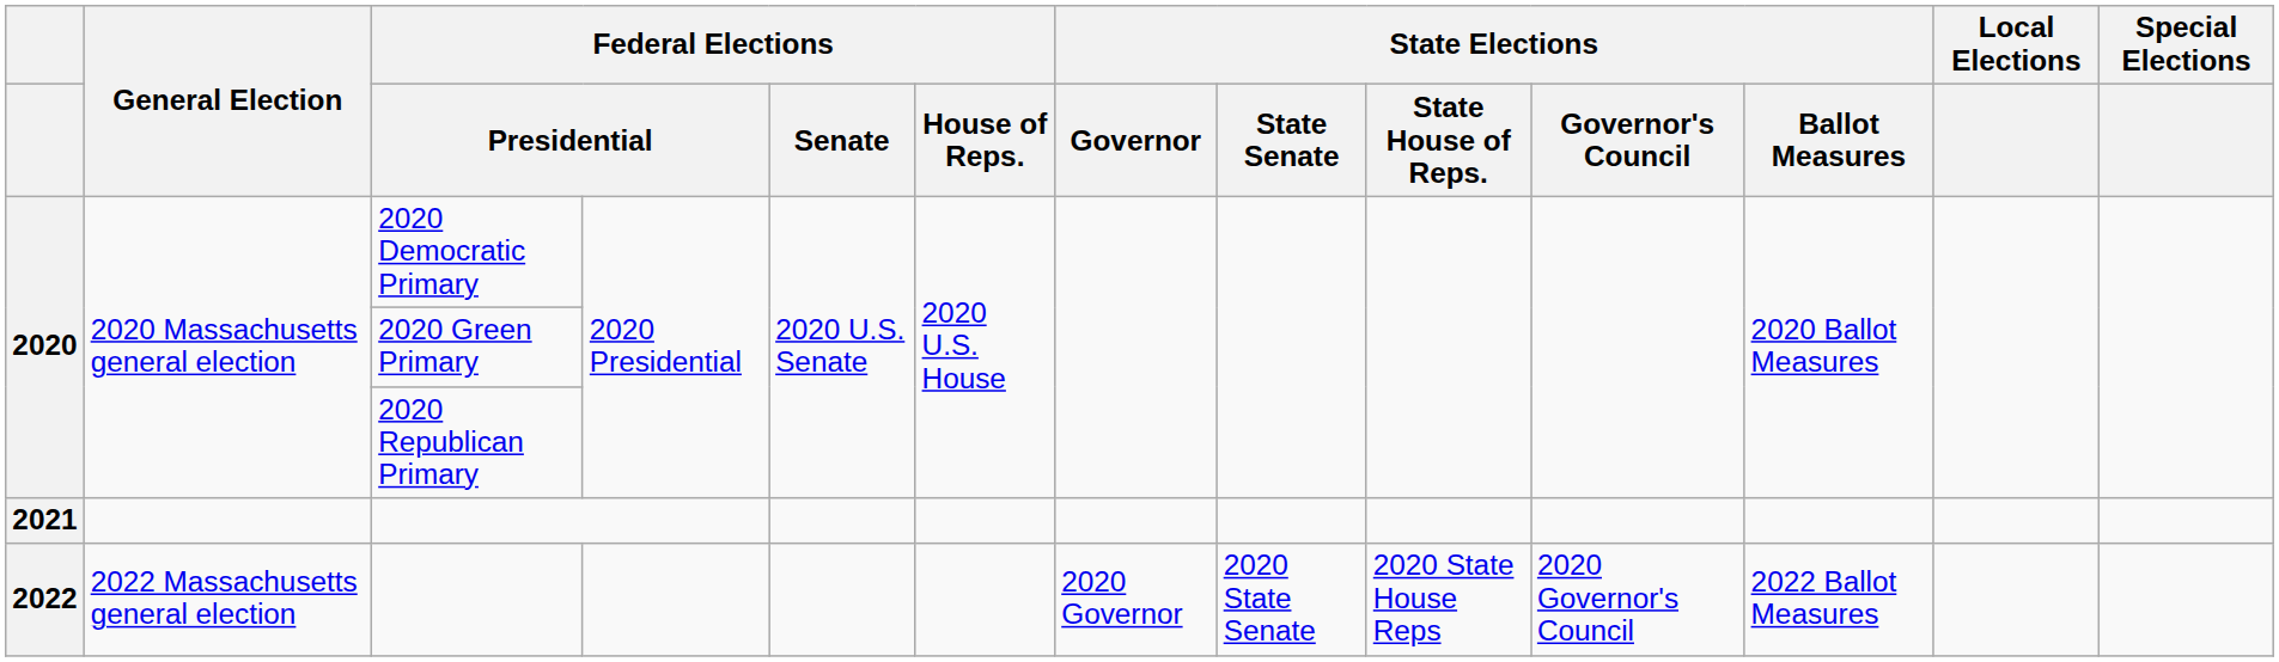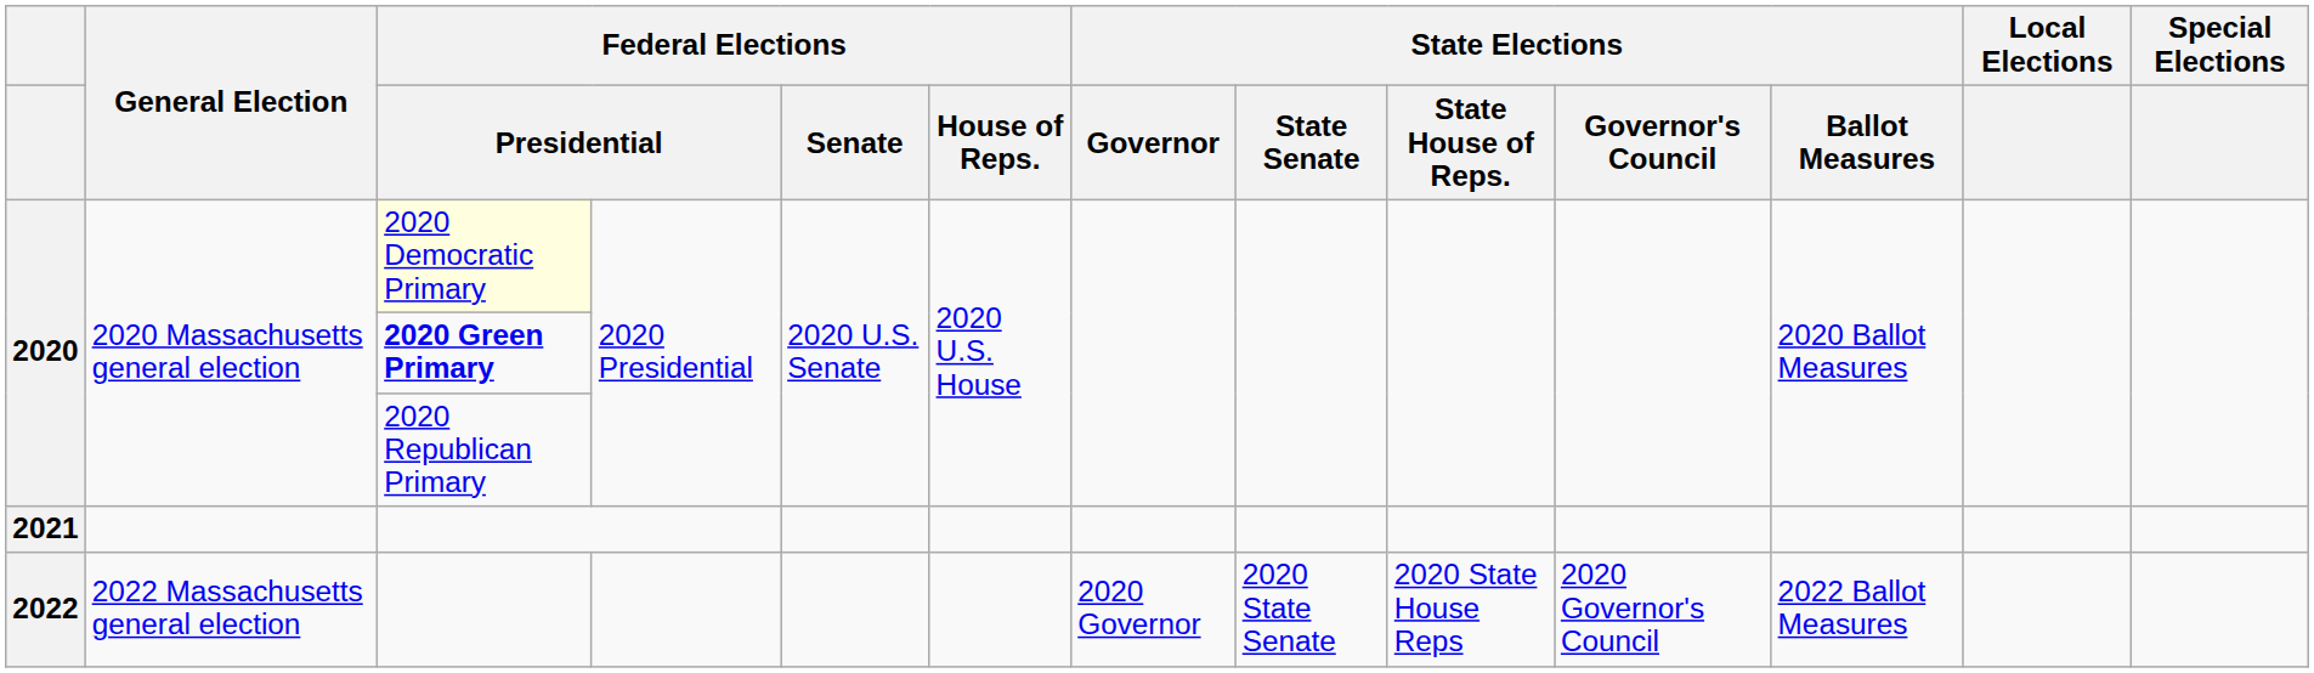2020 Democratic Primary | column 3: no background -> lightyellow background
2020 Green Primary | column 3: normal -> bold
